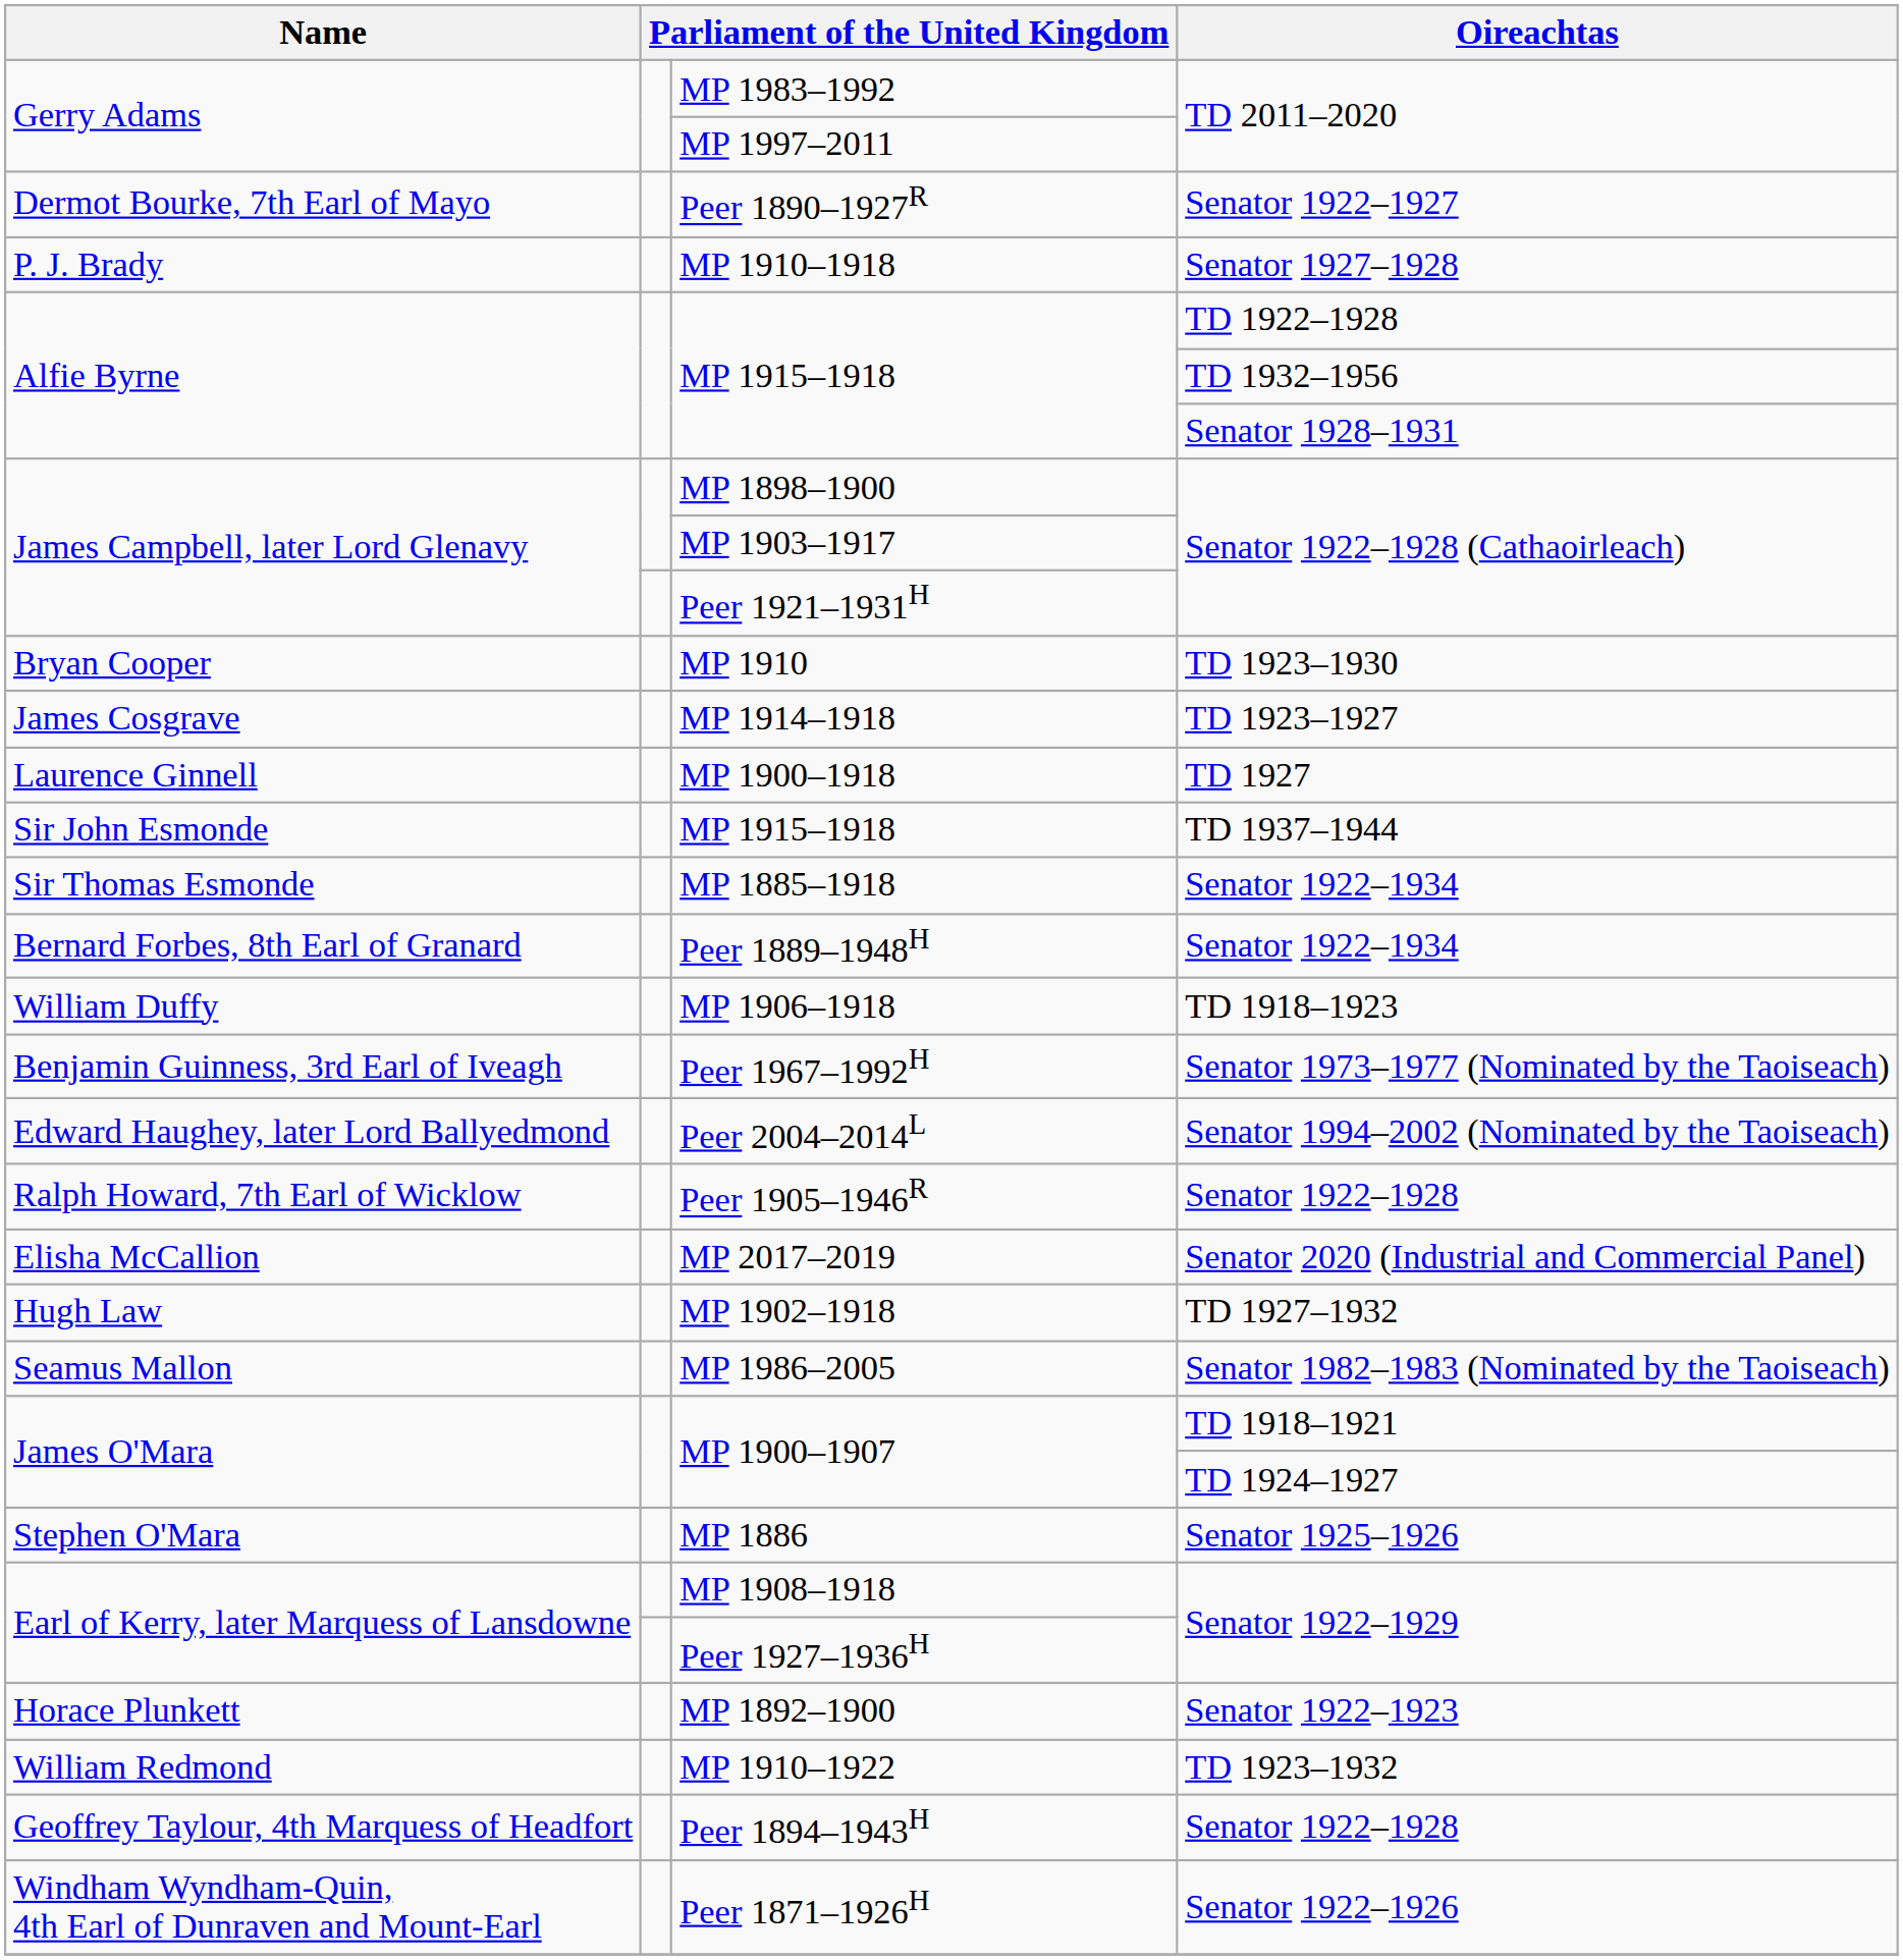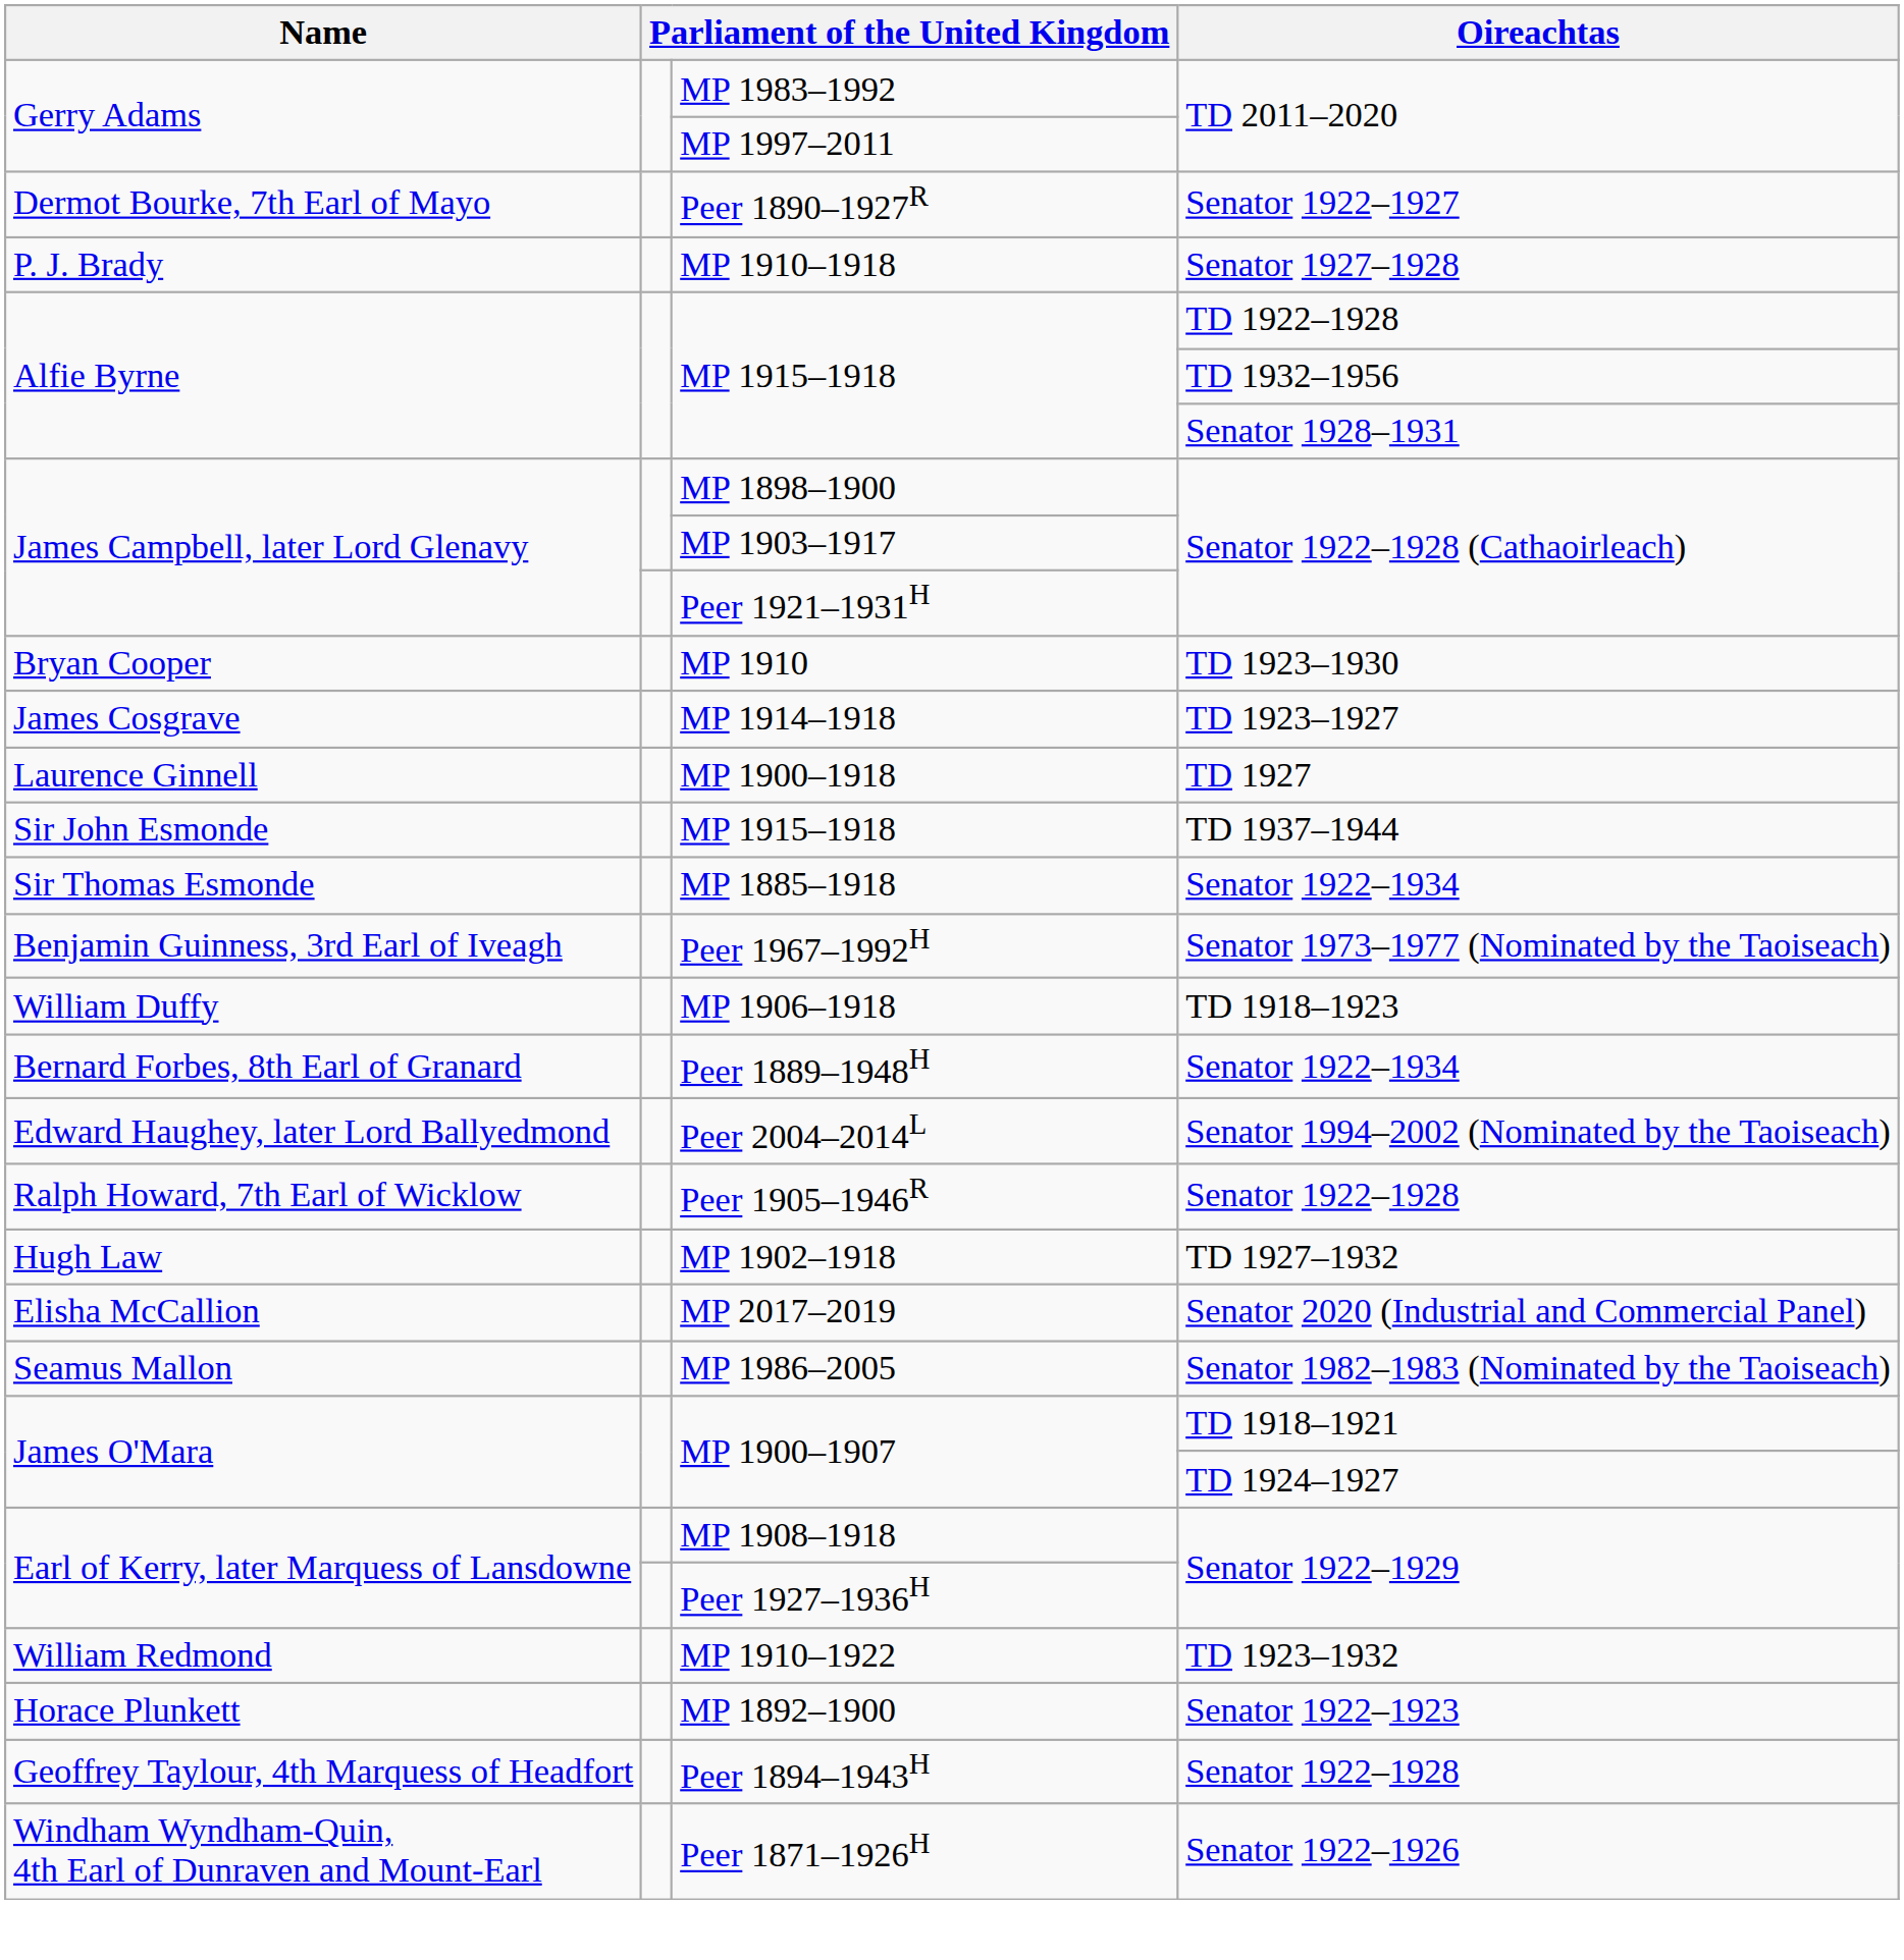rows swapped: Peer 1889–1948H <-> Peer 1967–1992H
rows swapped: MP 1902–1918 <-> MP 2017–2019
- row: Stephen O'Mara | MP 1886 | Senator 1925–1926
rows swapped: MP 1892–1900 <-> MP 1910–1922
